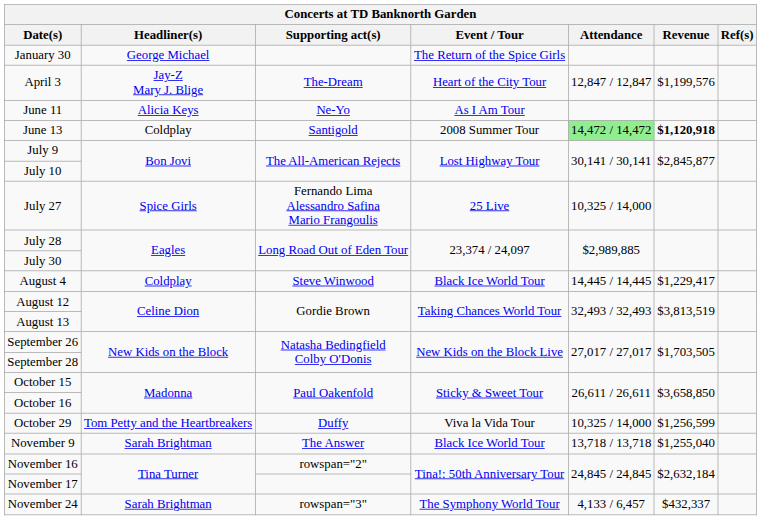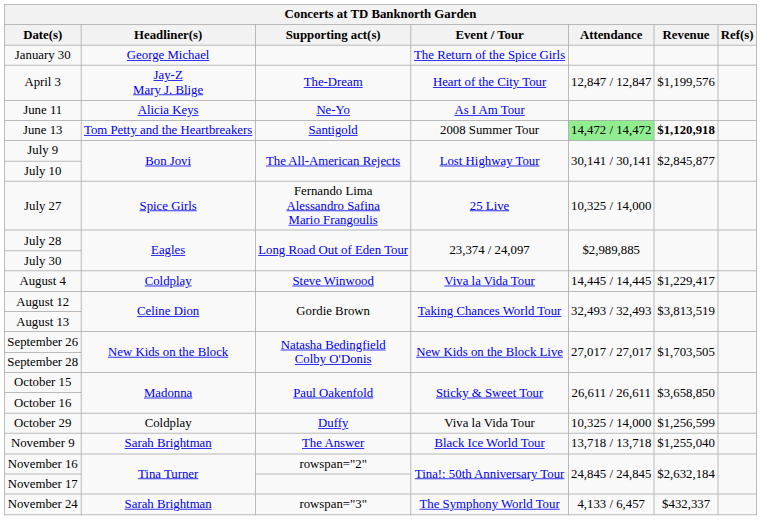June 13 | Headliner(s): Coldplay -> Tom Petty and the Heartbreakers
August 4 | Event / Tour: Black Ice World Tour -> Viva la Vida Tour
October 29 | Headliner(s): Tom Petty and the Heartbreakers -> Coldplay
